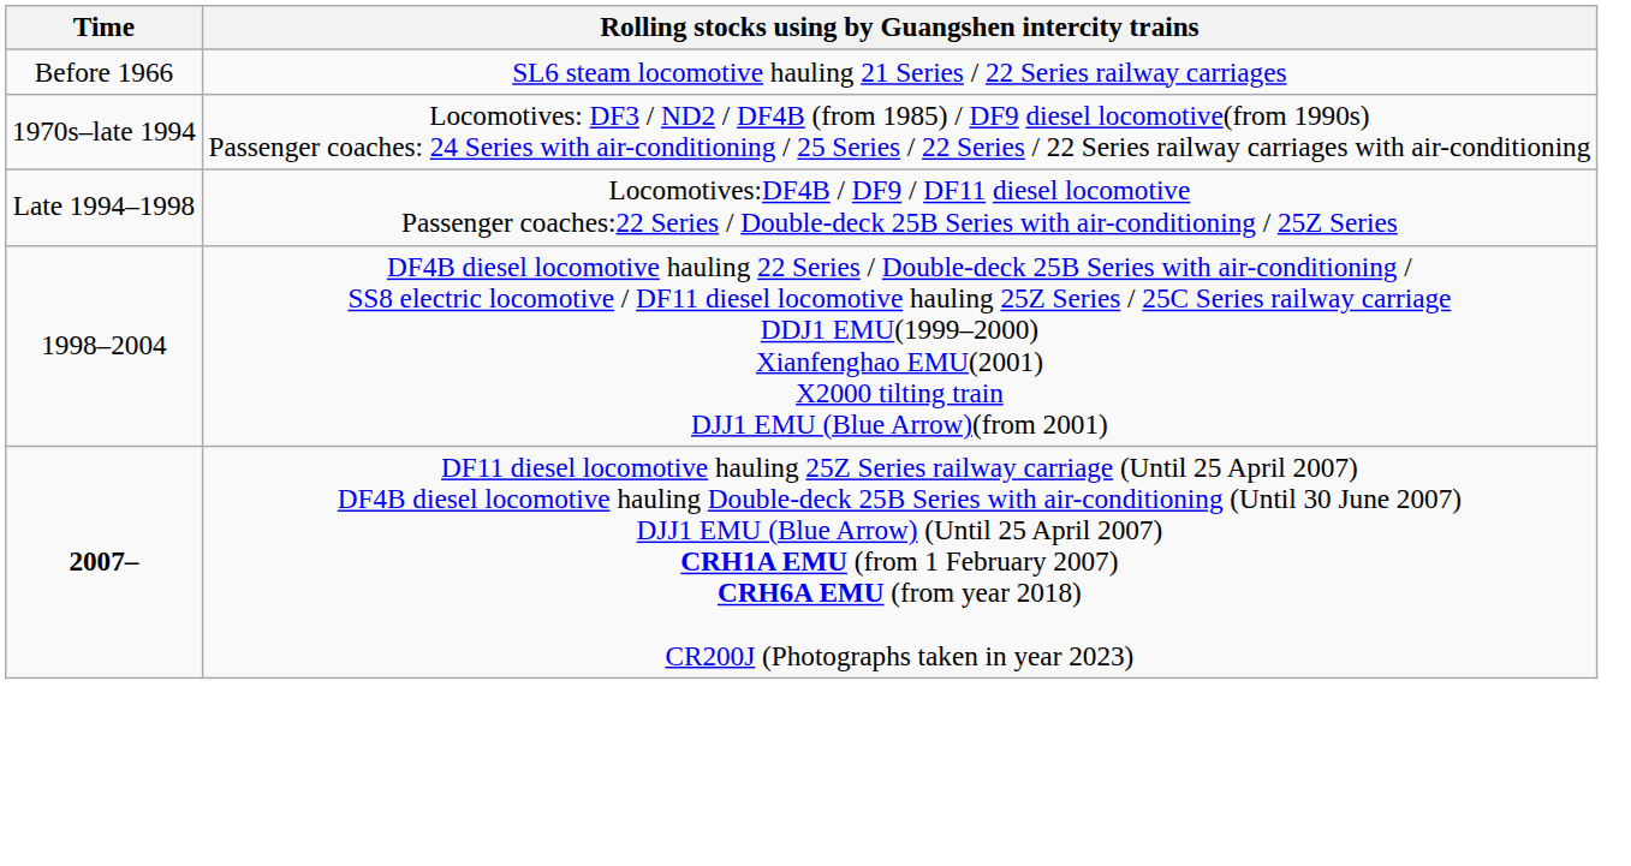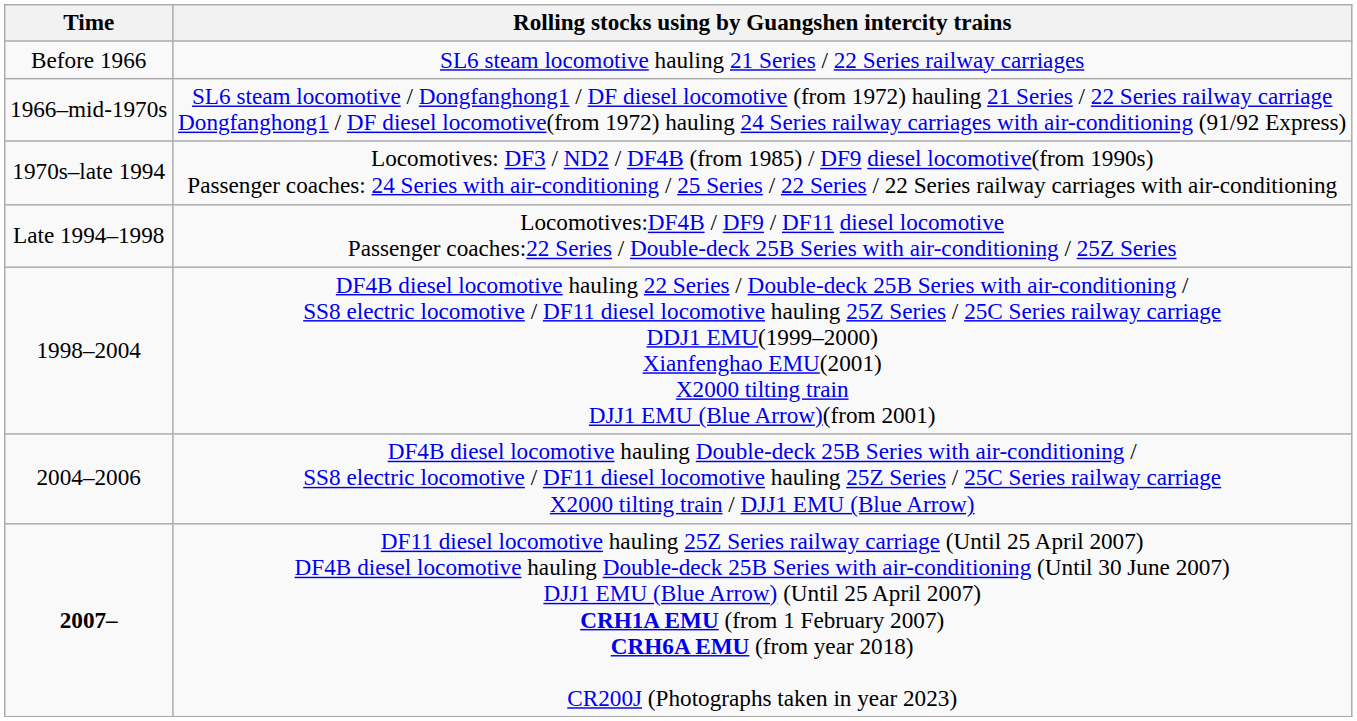+ row: 1966–mid-1970s | SL6 steam locomotive / Dongfanghong1 / DF diesel locomotive (from 1972) hauling 21 Series / 22 Series railway carriage Dongfanghong1 / DF diesel locomotive(from 1972) hauling 24 Series railway carriages with air-conditioning (91/92 Express)
+ row: 2004–2006 | DF4B diesel locomotive hauling Double-deck 25B Series with air-conditioning / SS8 electric locomotive / DF11 diesel locomotive hauling 25Z Series / 25C Series railway carriage X2000 tilting train / DJJ1 EMU (Blue Arrow)
